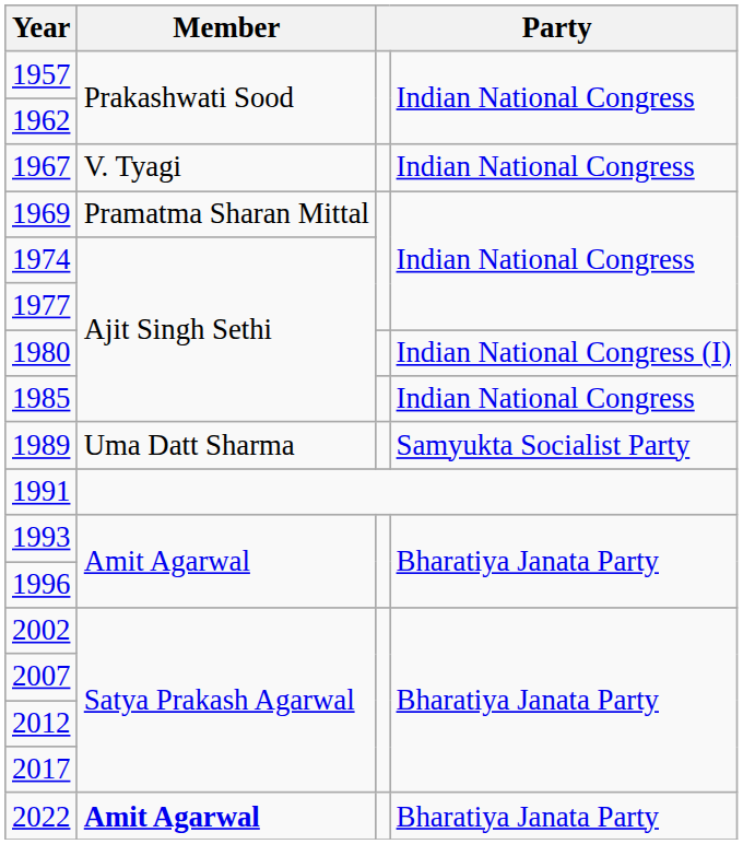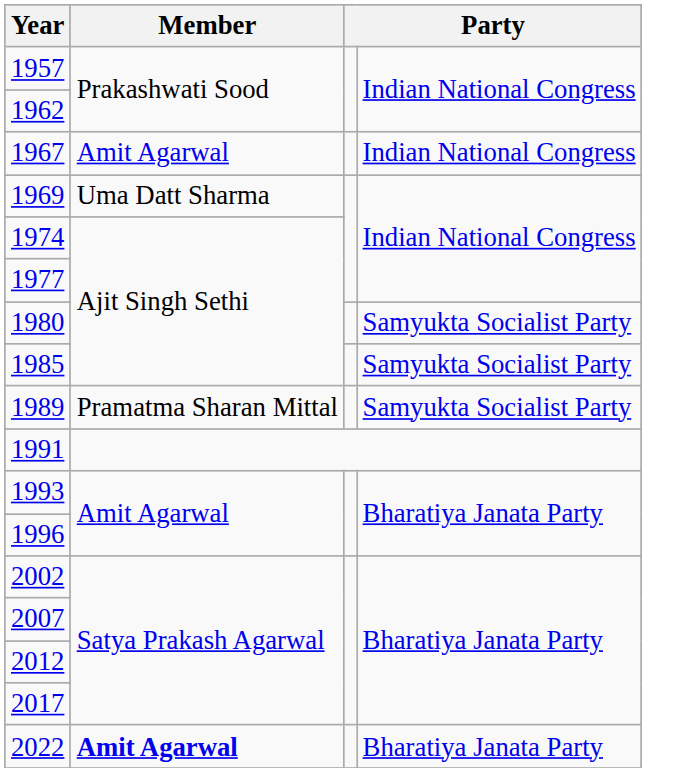1967 | Member: V. Tyagi -> Amit Agarwal
1969 | Member: Pramatma Sharan Mittal -> Uma Datt Sharma
1980 | column 4: Indian National Congress (I) -> Samyukta Socialist Party
1985 | column 4: Indian National Congress -> Samyukta Socialist Party
1989 | Member: Uma Datt Sharma -> Pramatma Sharan Mittal
